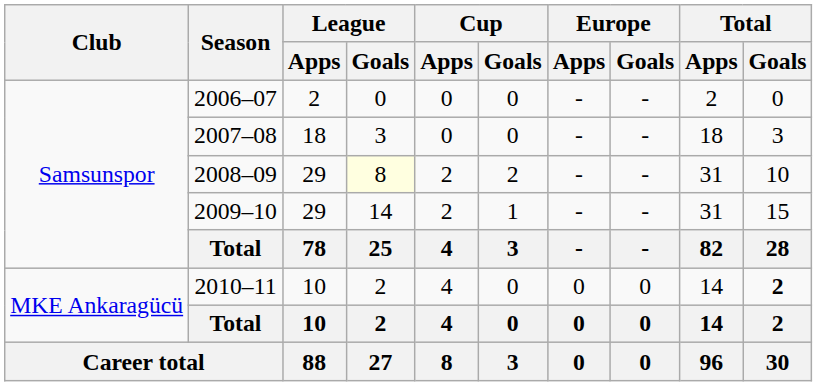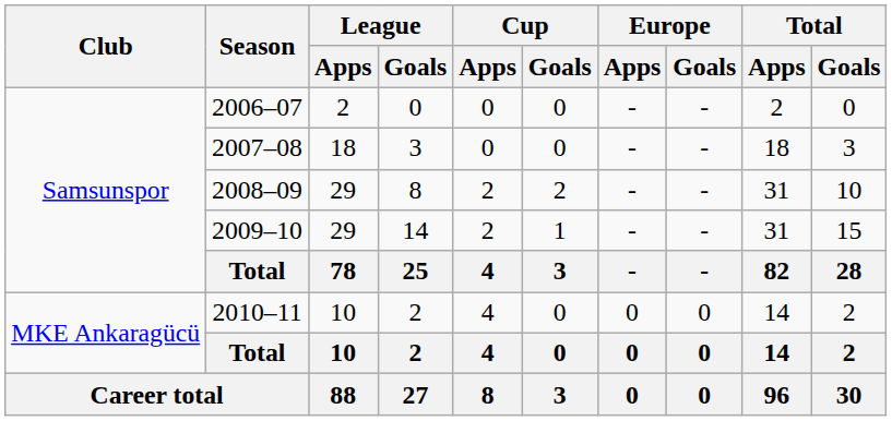2008–09 | League / Goals: lightyellow background -> no background
2010–11 | Total / Goals: bold -> normal
